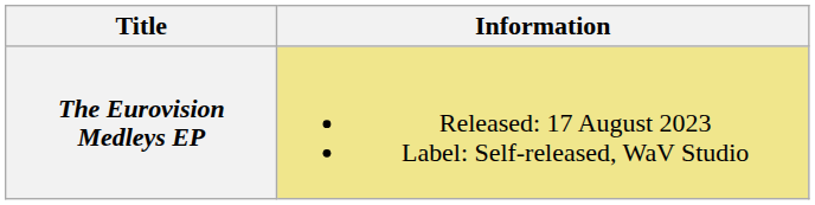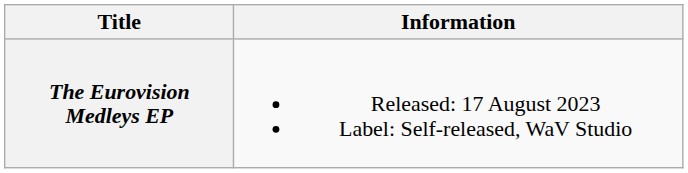The Eurovision Medleys EP | Information: khaki background -> no background
